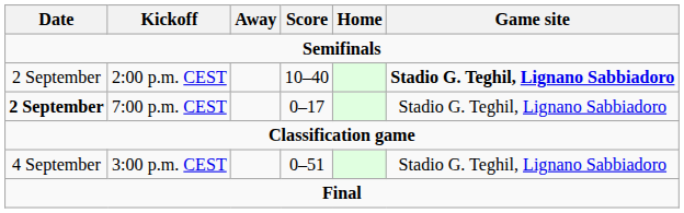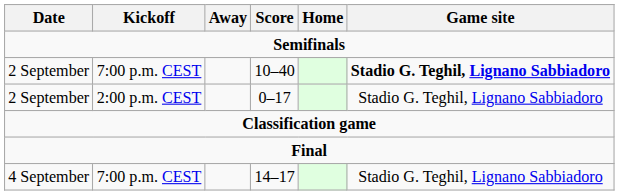10–40 | Kickoff: 2:00 p.m. CEST -> 7:00 p.m. CEST
0–17 | Date: bold -> normal
0–17 | Kickoff: 7:00 p.m. CEST -> 2:00 p.m. CEST
- row: 4 September | 3:00 p.m. CEST | 0–51 | Stadio G. Teghil, Lignano Sabbiadoro
+ row: 4 September | 7:00 p.m. CEST | 14–17 | Stadio G. Teghil, Lignano Sabbiadoro
